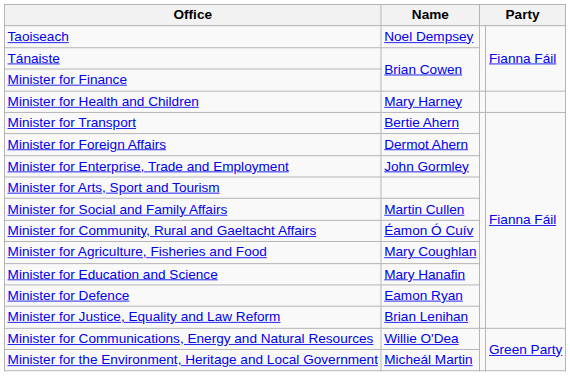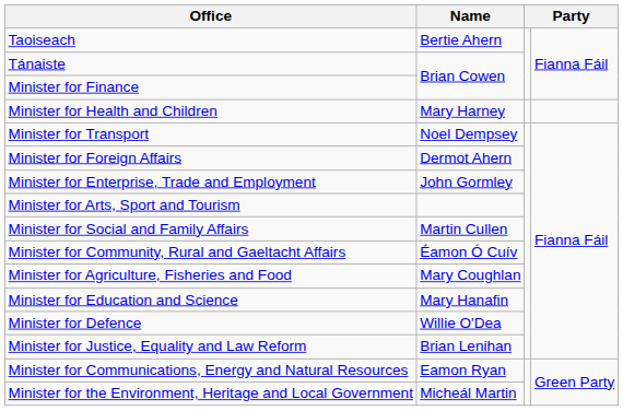Taoiseach | Name: Noel Dempsey -> Bertie Ahern
Minister for Transport | Name: Bertie Ahern -> Noel Dempsey
Minister for Defence | Name: Eamon Ryan -> Willie O'Dea
Minister for Communications, Energy and Natural Resources | Name: Willie O'Dea -> Eamon Ryan
